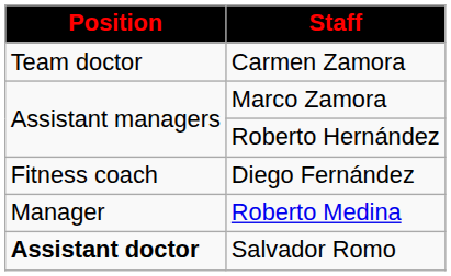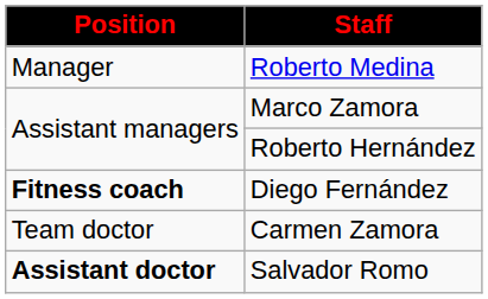rows swapped: Roberto Medina <-> Carmen Zamora
Diego Fernández | Position: normal -> bold
